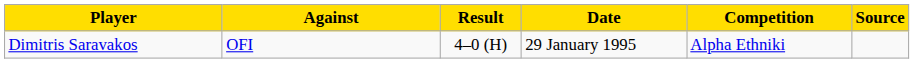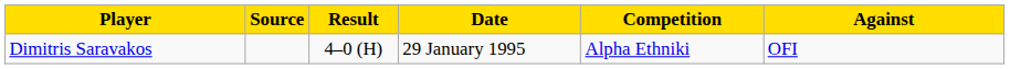columns swapped: Against <-> Source
